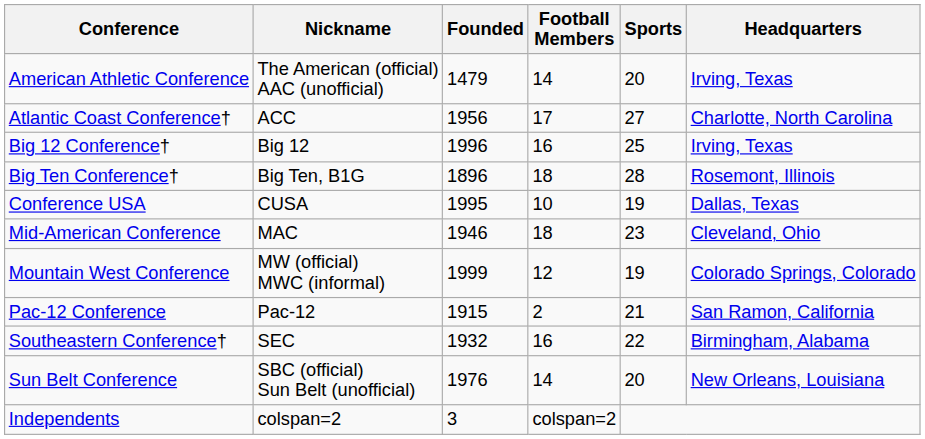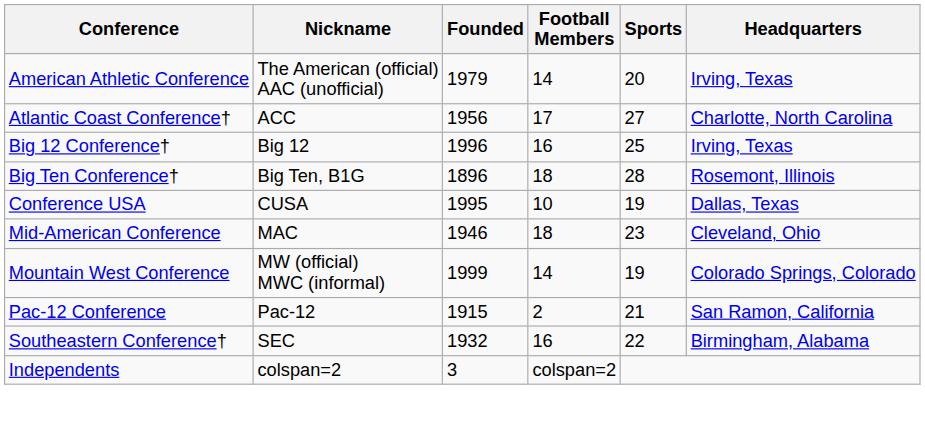American Athletic Conference | Founded: 1479 -> 1979
Mountain West Conference | Football Members: 12 -> 14
- row: Sun Belt Conference | SBC (official) Sun Belt (unofficial) | 1976 | 14 | 20 | New Orleans, Louisiana
